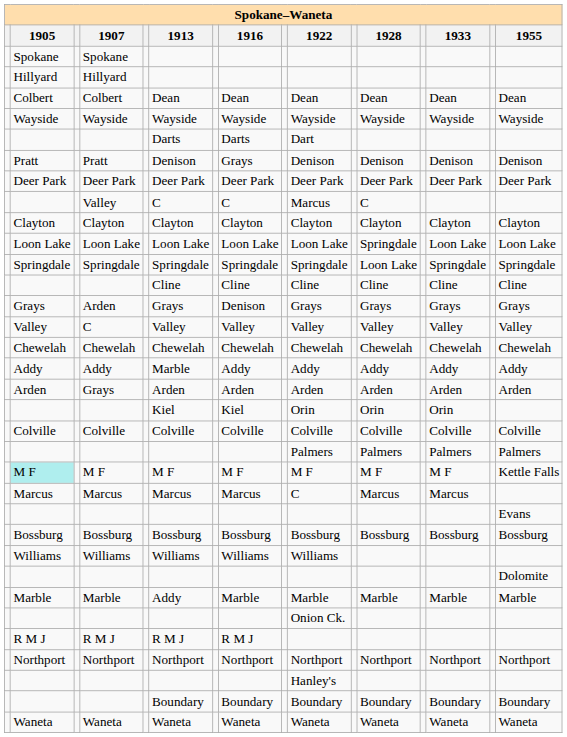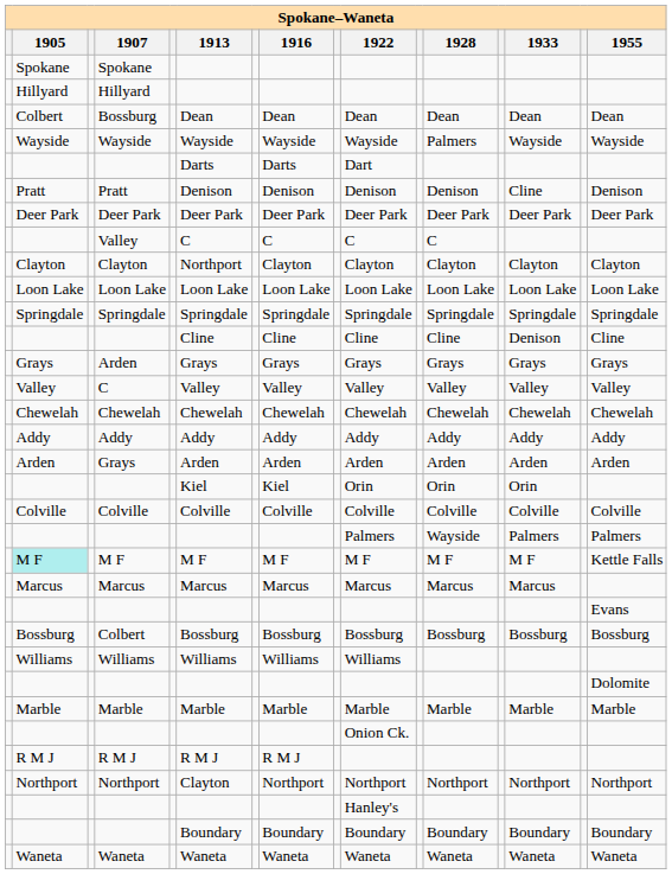row 5 | 1907: Colbert -> Bossburg
row 6 | 1928: Wayside -> Palmers
row 8 | 1916: Grays -> Denison
row 8 | 1933: Denison -> Cline
row 10 | 1922: Marcus -> C
row 11 | 1913: Clayton -> Northport
row 12 | 1928: Springdale -> Loon Lake
row 13 | 1928: Loon Lake -> Springdale
row 14 | 1933: Cline -> Denison
row 15 | 1916: Denison -> Grays
row 18 | 1913: Marble -> Addy
row 22 | 1928: Palmers -> Wayside
row 24 | 1922: C -> Marcus
row 26 | 1907: Bossburg -> Colbert
row 29 | 1913: Addy -> Marble
row 32 | 1913: Northport -> Clayton
